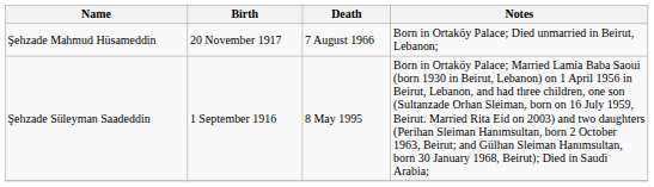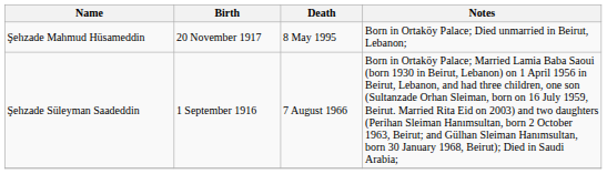Şehzade Mahmud Hüsameddin | Death: 7 August 1966 -> 8 May 1995
Şehzade Süleyman Saadeddin | Death: 8 May 1995 -> 7 August 1966
